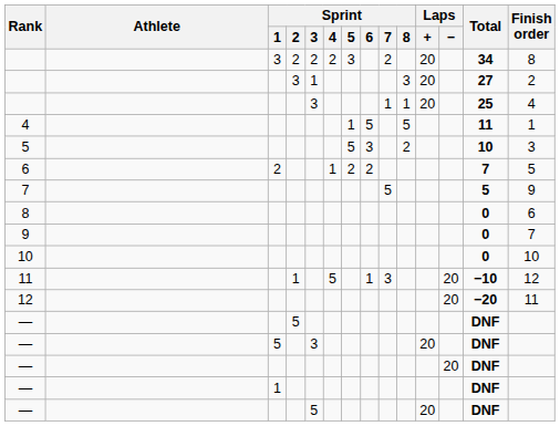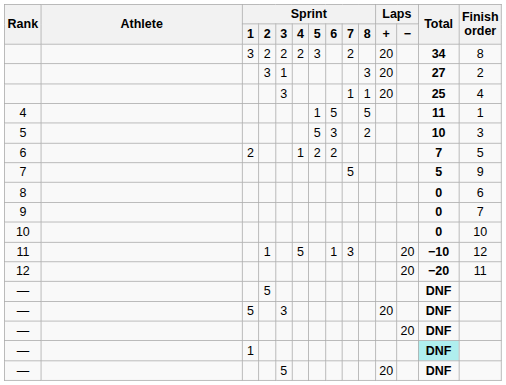— / 1 | Total: no background -> paleturquoise background
